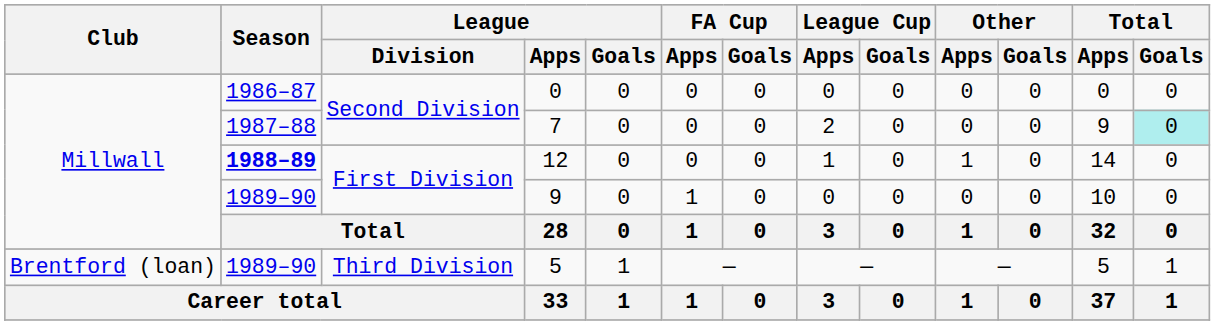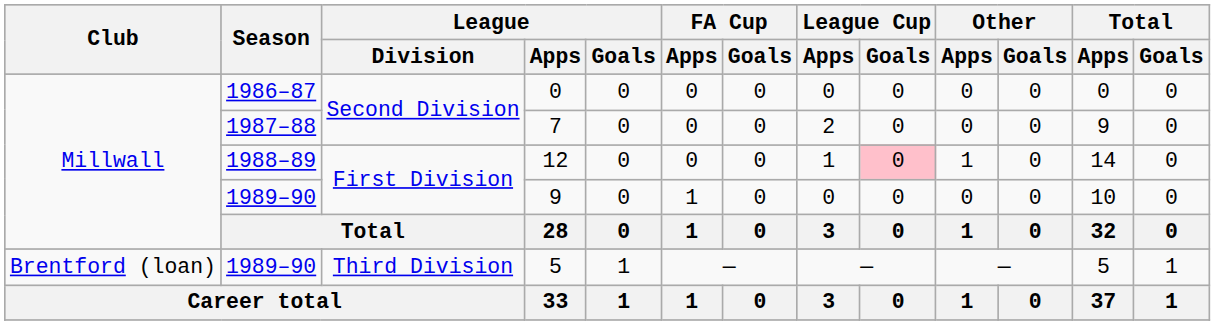7 | Total / Goals: paleturquoise background -> no background
12 | Season: bold -> normal
12 | League Cup / Goals: no background -> pink background
